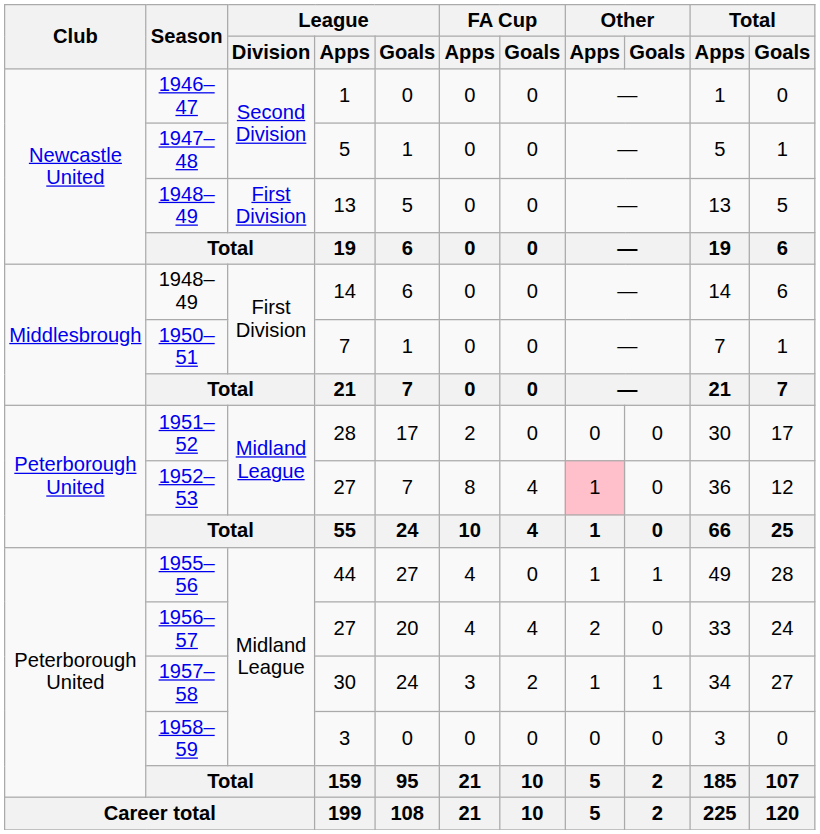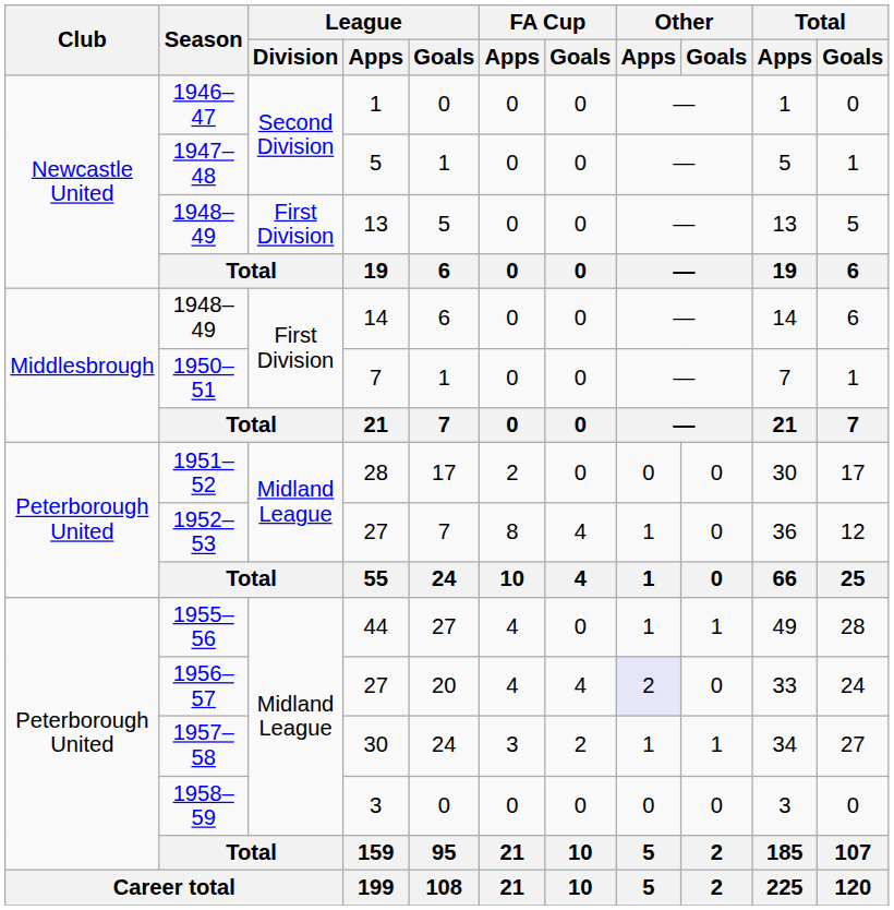1952–53 | Other / Apps: pink background -> no background
1956–57 | Other / Apps: no background -> lavender background
